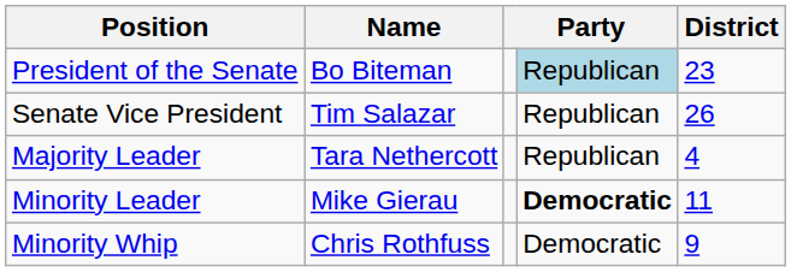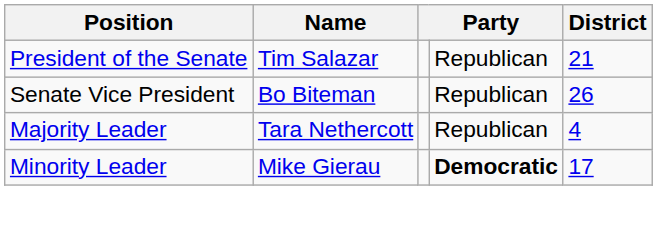President of the Senate | Name: Bo Biteman -> Tim Salazar
President of the Senate | column 4: lightblue background -> no background
President of the Senate | District: 23 -> 21
Senate Vice President | Name: Tim Salazar -> Bo Biteman
Minority Leader | District: 11 -> 17
- row: Minority Whip | Chris Rothfuss | Democratic | 9
